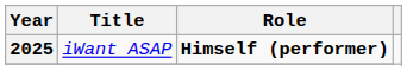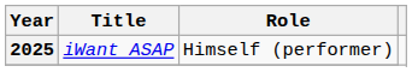2025 | Role: bold -> normal
